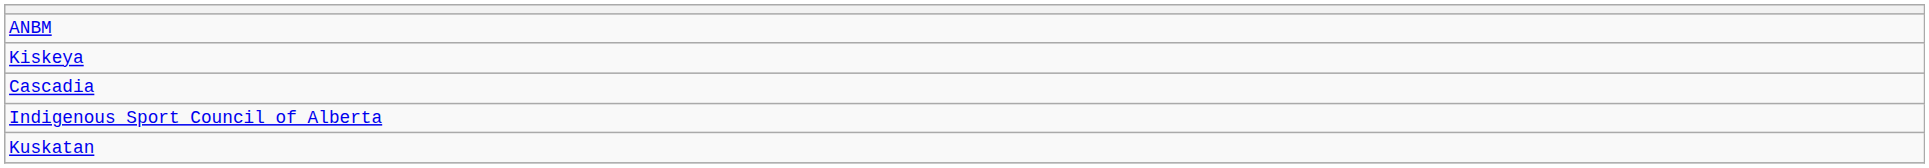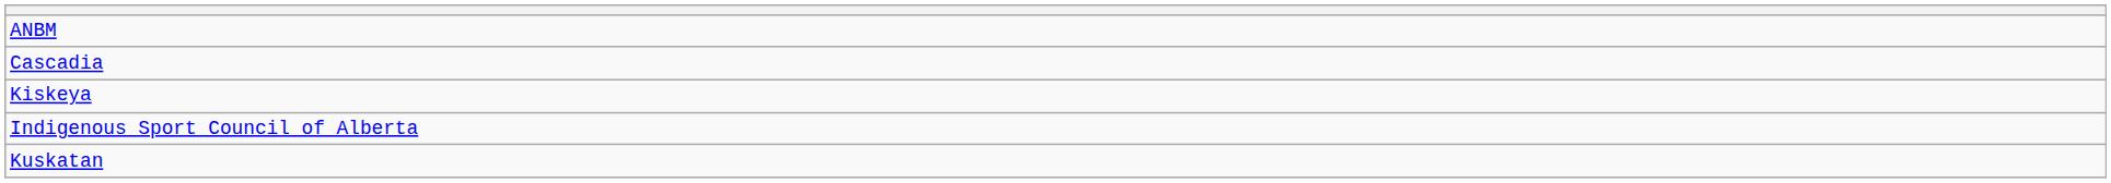row 3 | column 1: Kiskeya -> Cascadia
row 4 | column 1: Cascadia -> Kiskeya
